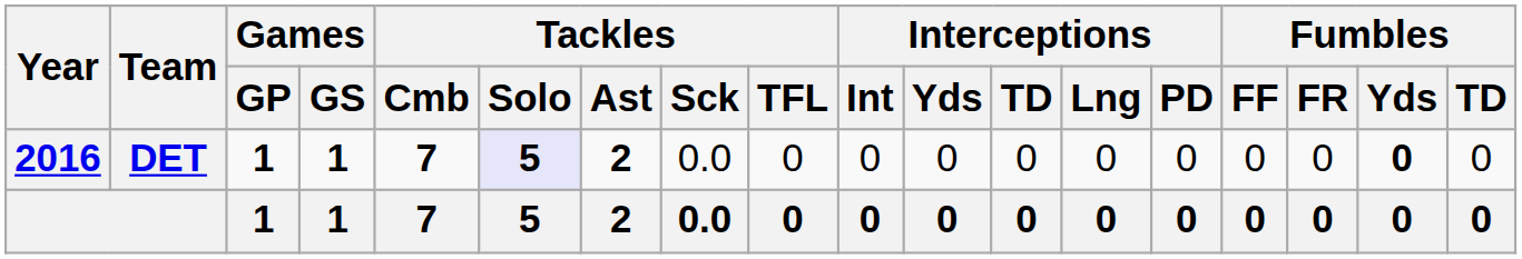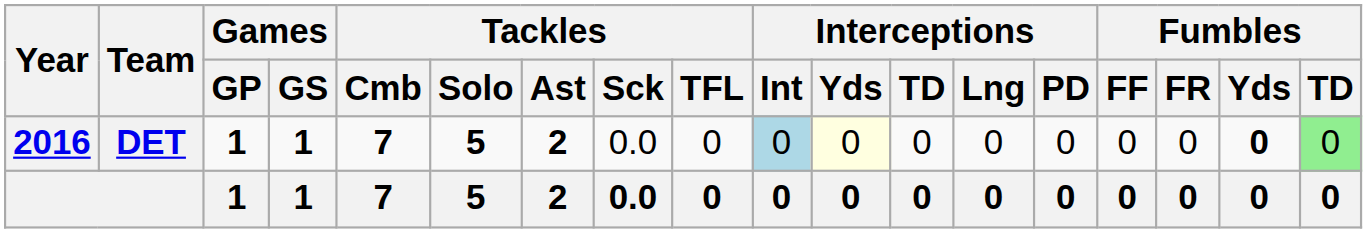DET | Tackles / Solo: lavender background -> no background
DET | Interceptions / Int: no background -> lightblue background
DET | Interceptions / Yds: no background -> lightyellow background
DET | Fumbles / TD: no background -> lightgreen background
